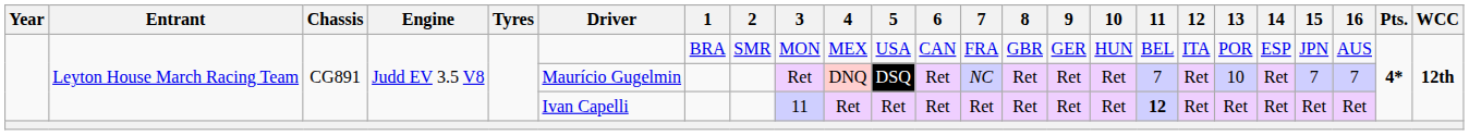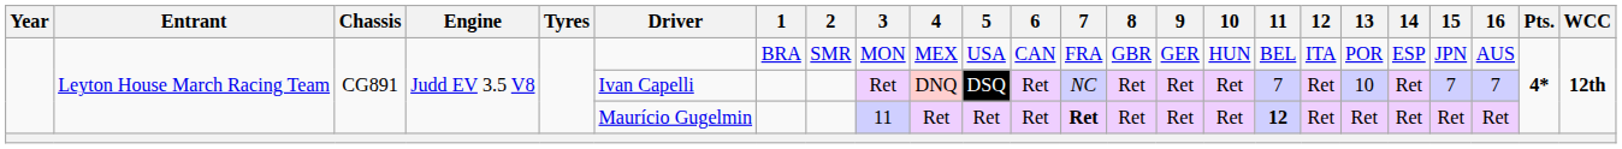row 3 | Driver: Maurício Gugelmin -> Ivan Capelli
row 4 | Driver: Ivan Capelli -> Maurício Gugelmin
row 4 | 7: normal -> bold
